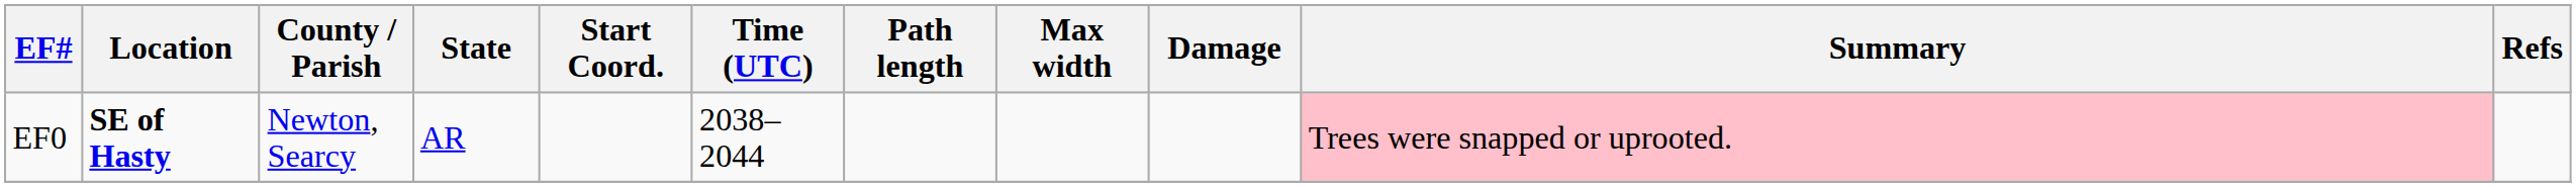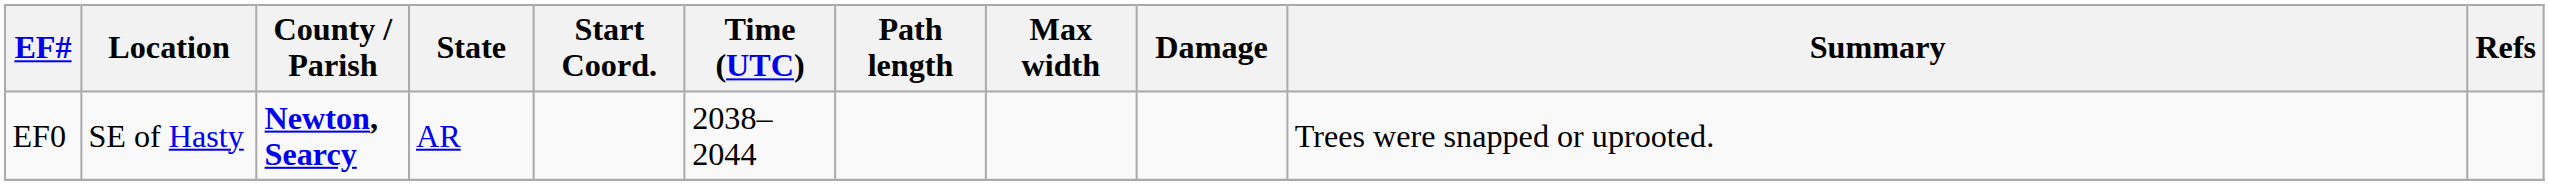EF0 | Location: bold -> normal
EF0 | County / Parish: normal -> bold
EF0 | Summary: pink background -> no background
